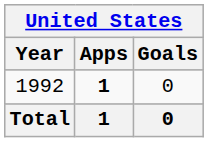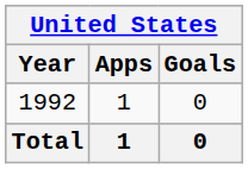1992 | Apps: bold -> normal
